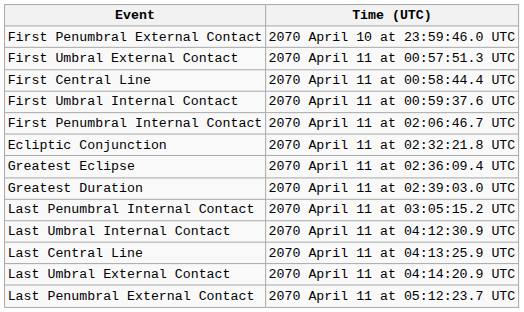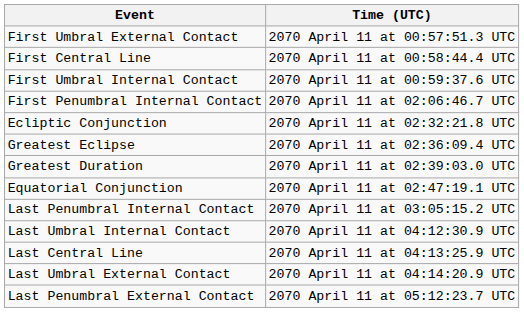- row: First Penumbral External Contact | 2070 April 10 at 23:59:46.0 UTC
+ row: Equatorial Conjunction | 2070 April 11 at 02:47:19.1 UTC
